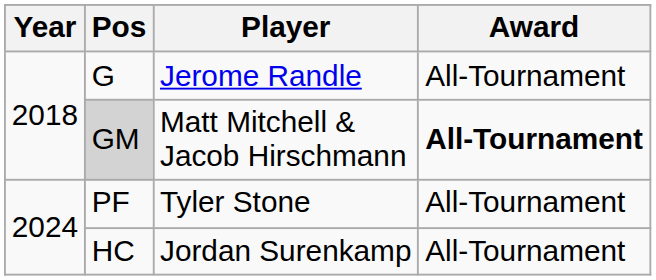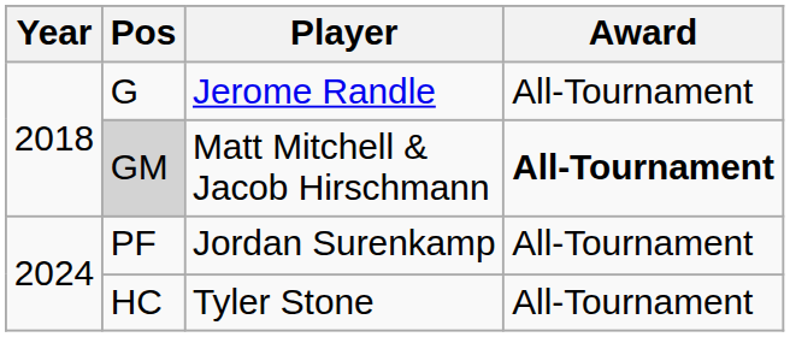PF | Player: Tyler Stone -> Jordan Surenkamp
HC | Player: Jordan Surenkamp -> Tyler Stone
